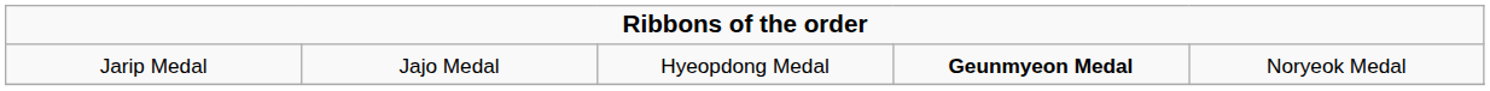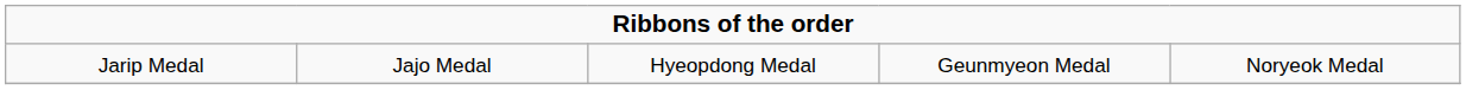Jarip Medal | column 4: bold -> normal
